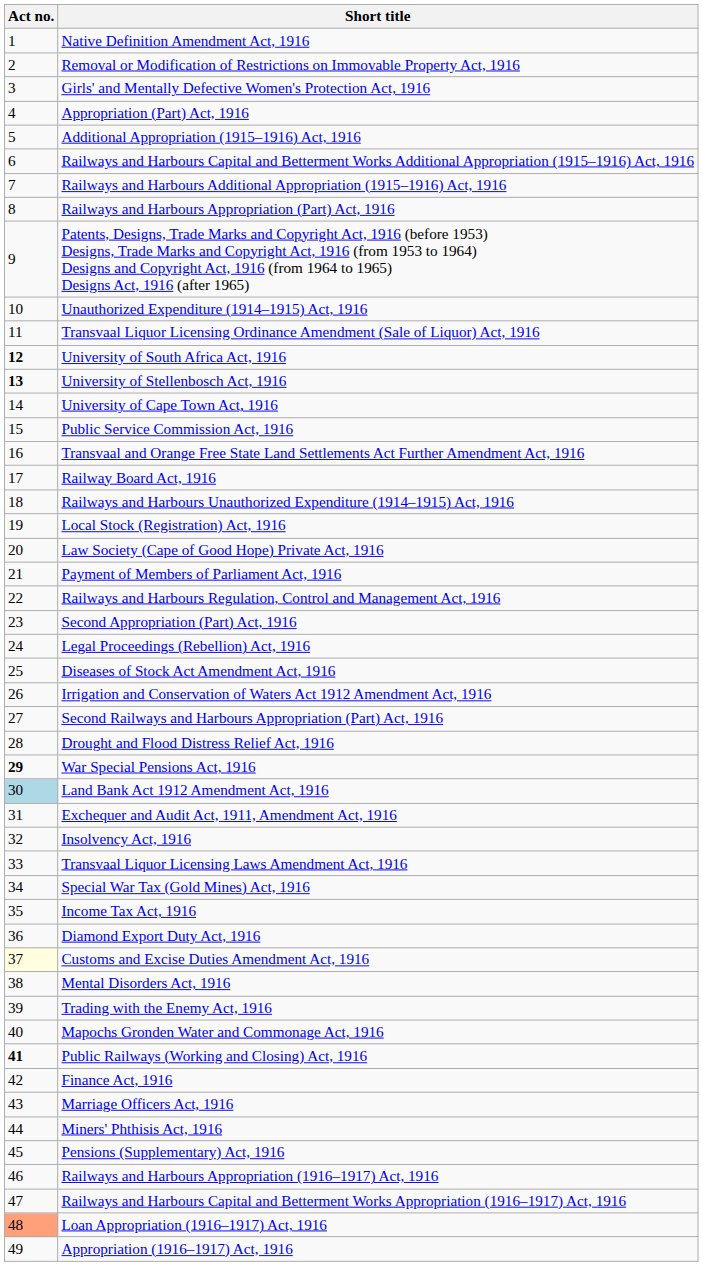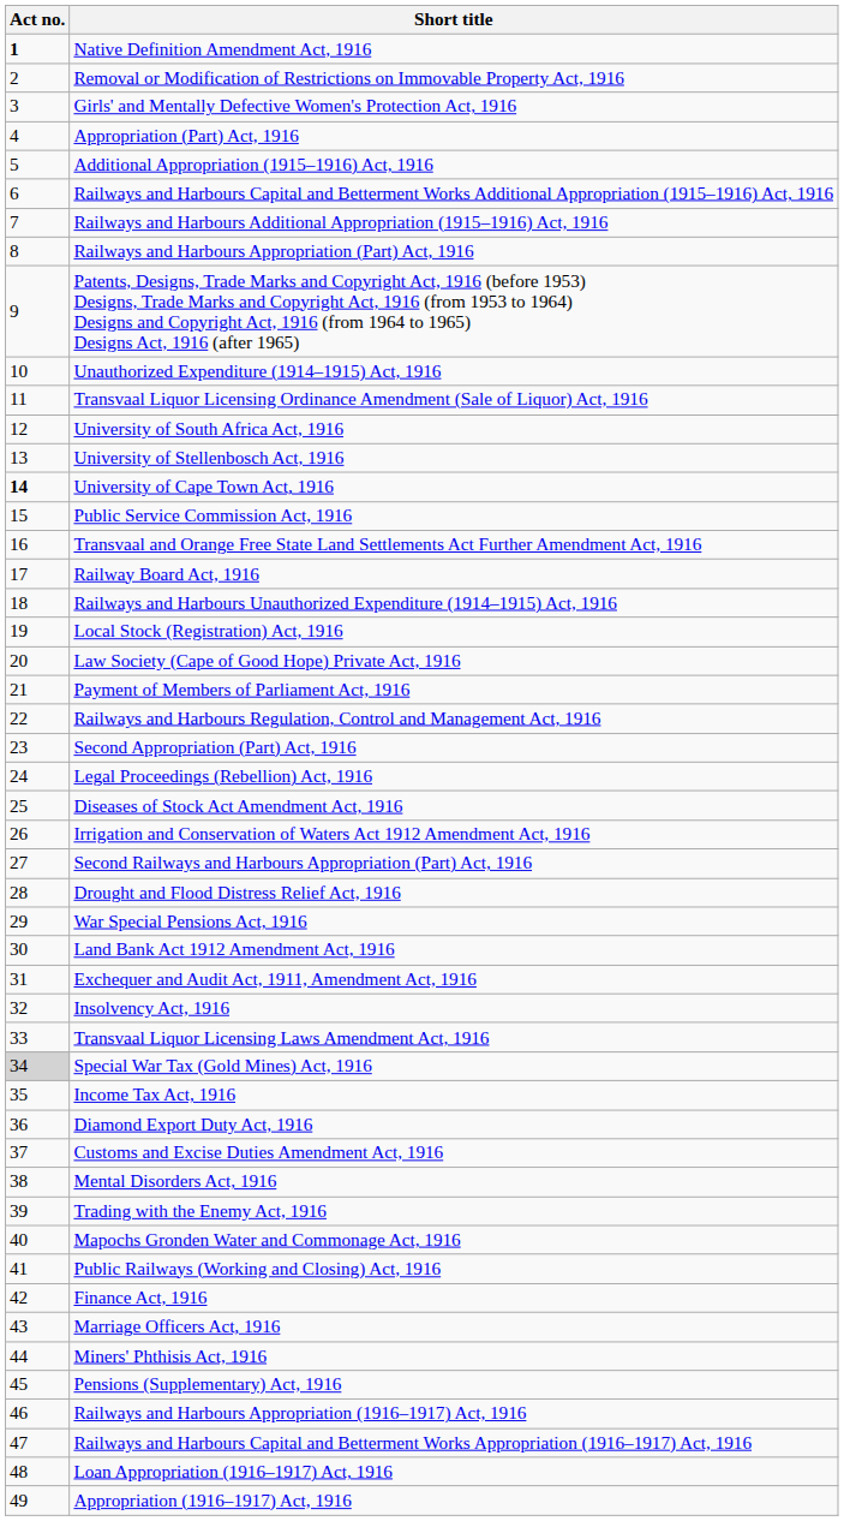Native Definition Amendment Act, 1916 | Act no.: normal -> bold
University of South Africa Act, 1916 | Act no.: bold -> normal
University of Stellenbosch Act, 1916 | Act no.: bold -> normal
University of Cape Town Act, 1916 | Act no.: normal -> bold
War Special Pensions Act, 1916 | Act no.: bold -> normal
Land Bank Act 1912 Amendment Act, 1916 | Act no.: lightblue background -> no background
Special War Tax (Gold Mines) Act, 1916 | Act no.: no background -> lightgrey background
Customs and Excise Duties Amendment Act, 1916 | Act no.: lightyellow background -> no background
Public Railways (Working and Closing) Act, 1916 | Act no.: bold -> normal
Loan Appropriation (1916–1917) Act, 1916 | Act no.: lightsalmon background -> no background
